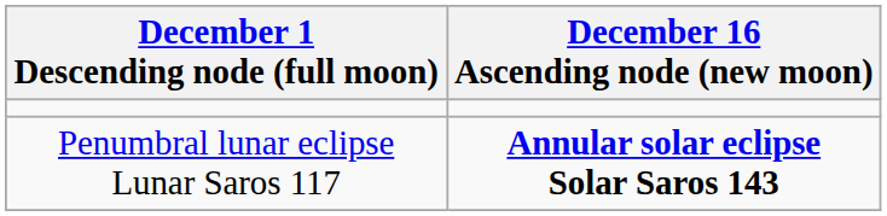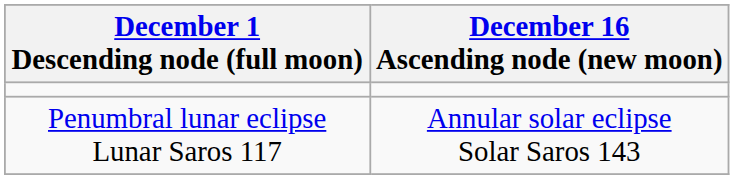Penumbral lunar eclipse Lunar Saros 117 | December 16 Ascending node (new moon): bold -> normal
